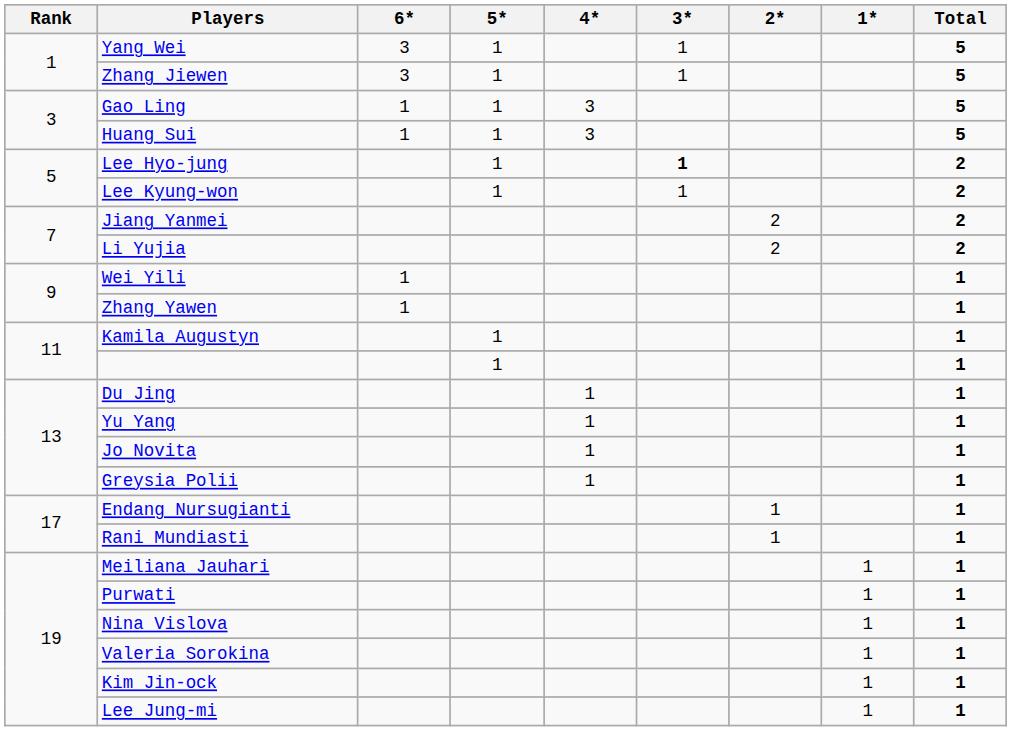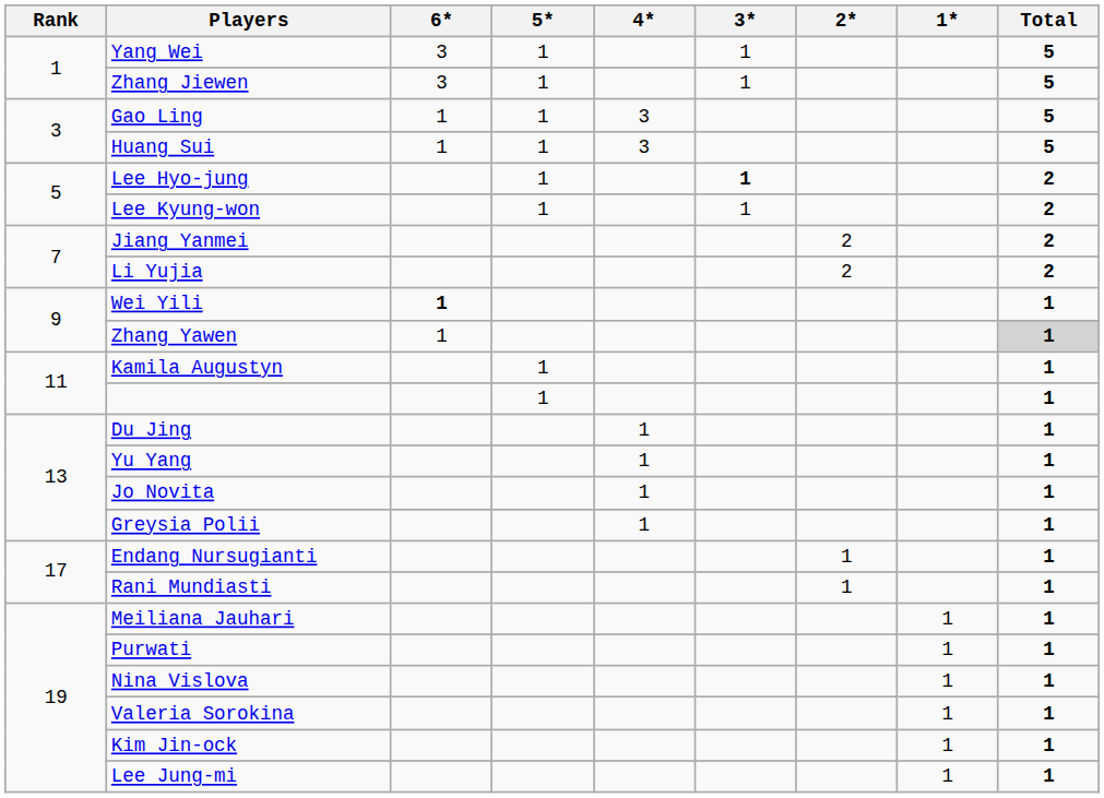Wei Yili | 6*: normal -> bold
Zhang Yawen | Total: no background -> lightgrey background
